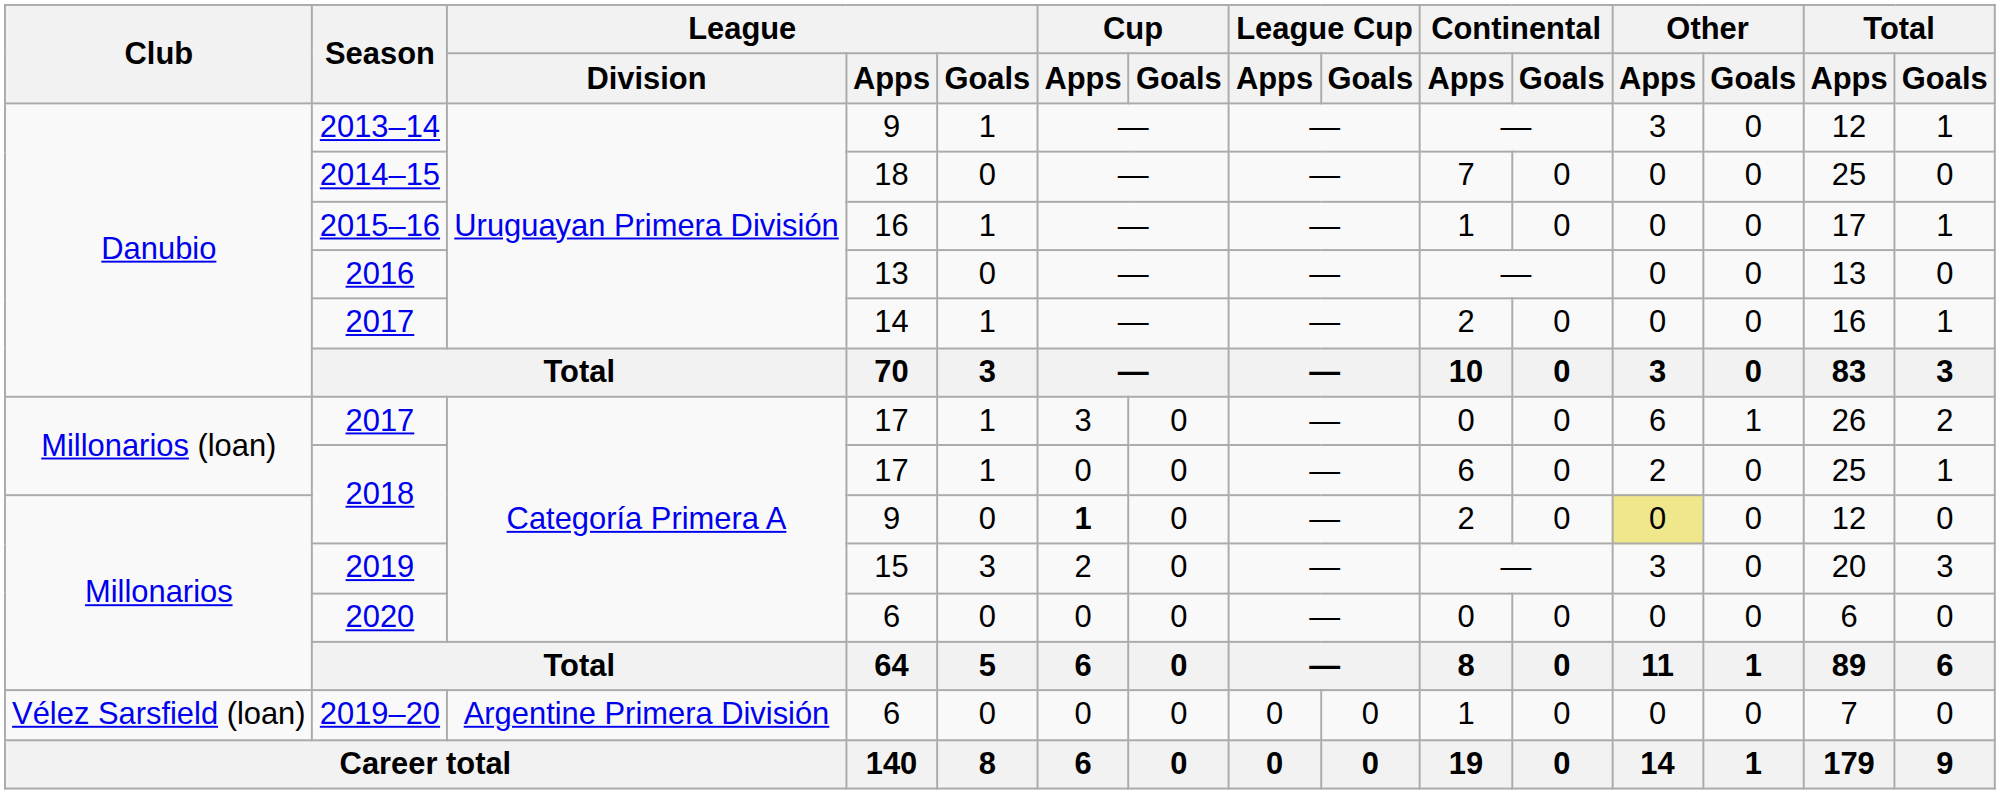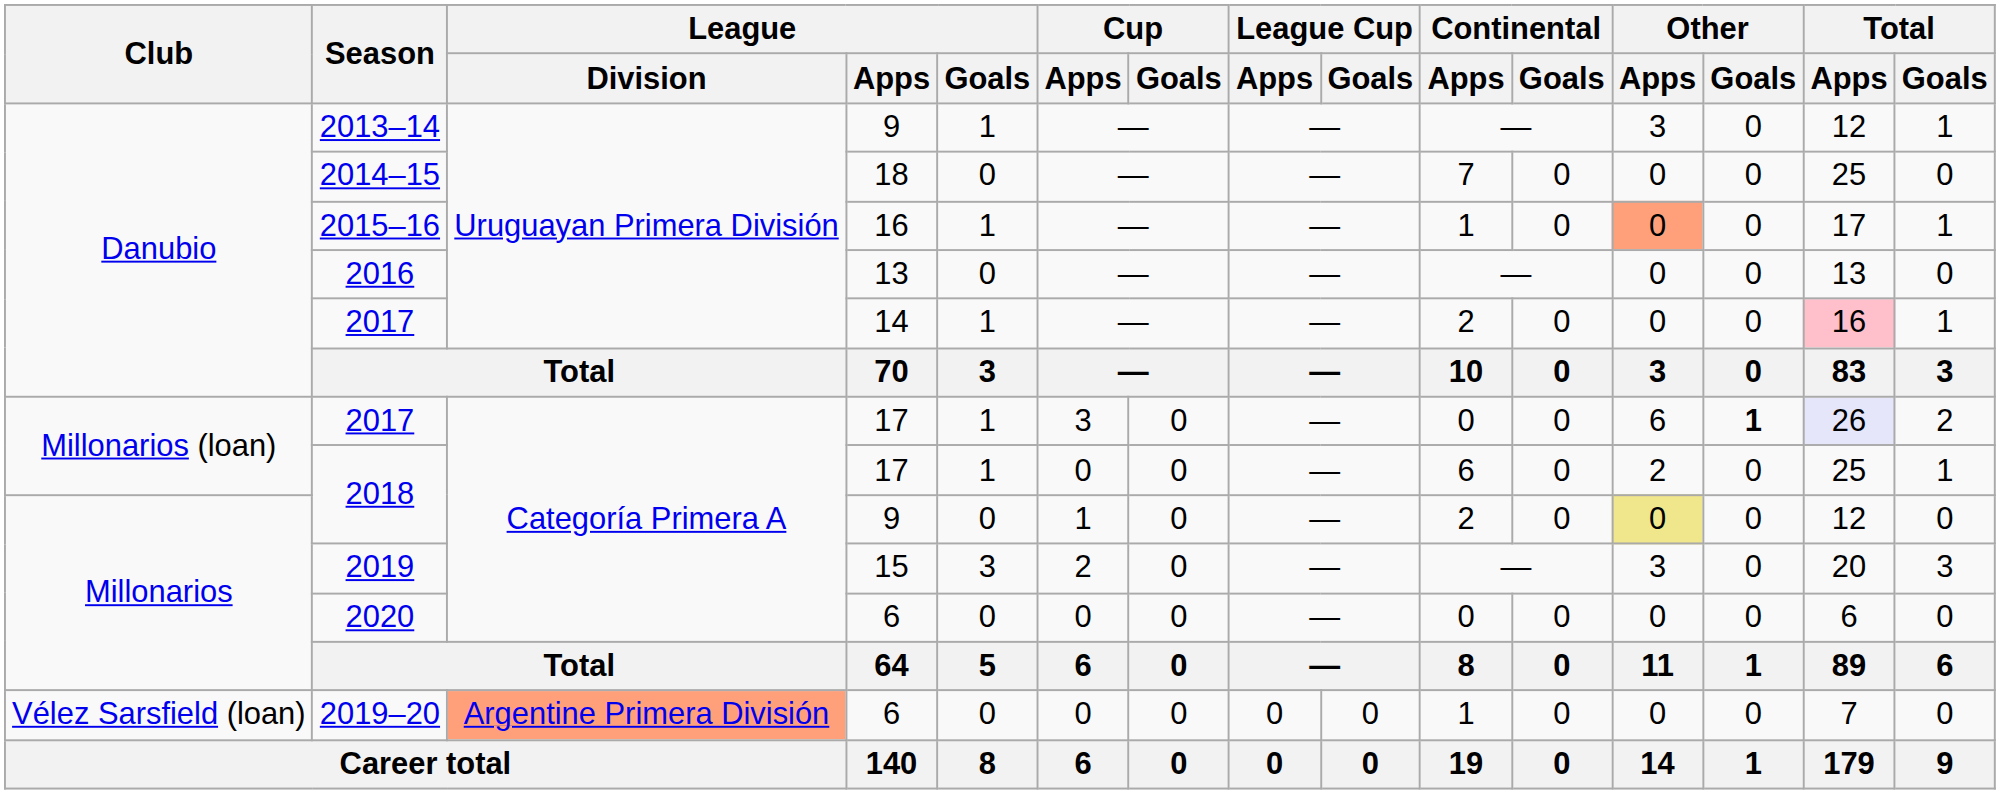2015–16 | Other / Apps: no background -> lightsalmon background
2017 / 14 | Total / Apps: no background -> pink background
2017 / 17 | Other / Goals: normal -> bold
2017 / 17 | Total / Apps: no background -> lavender background
2018 / 9 | Cup / Apps: bold -> normal
2019–20 | League / Division: no background -> lightsalmon background
